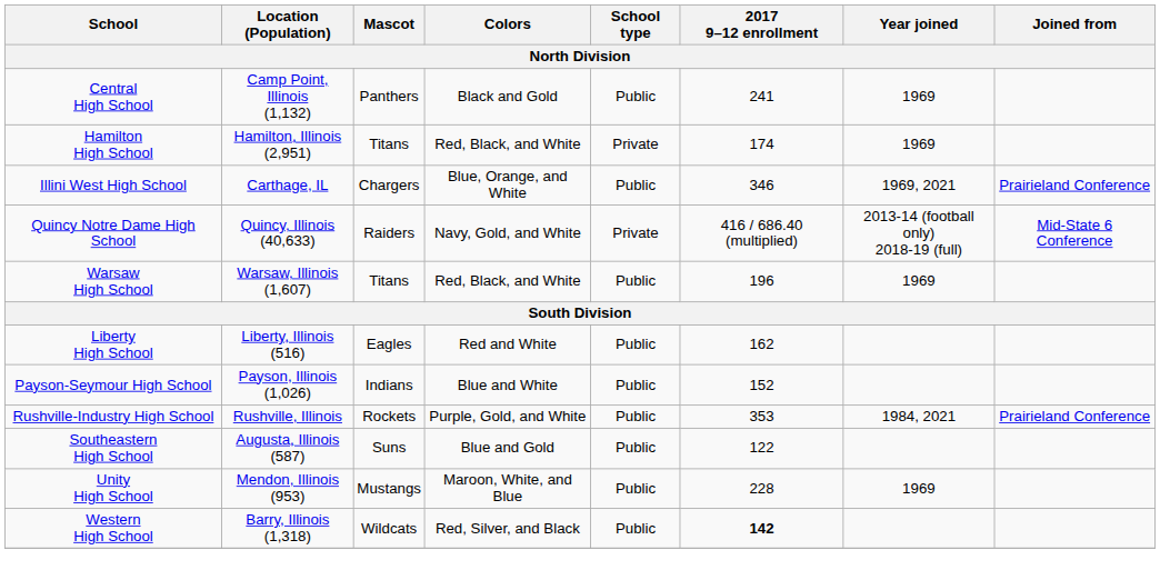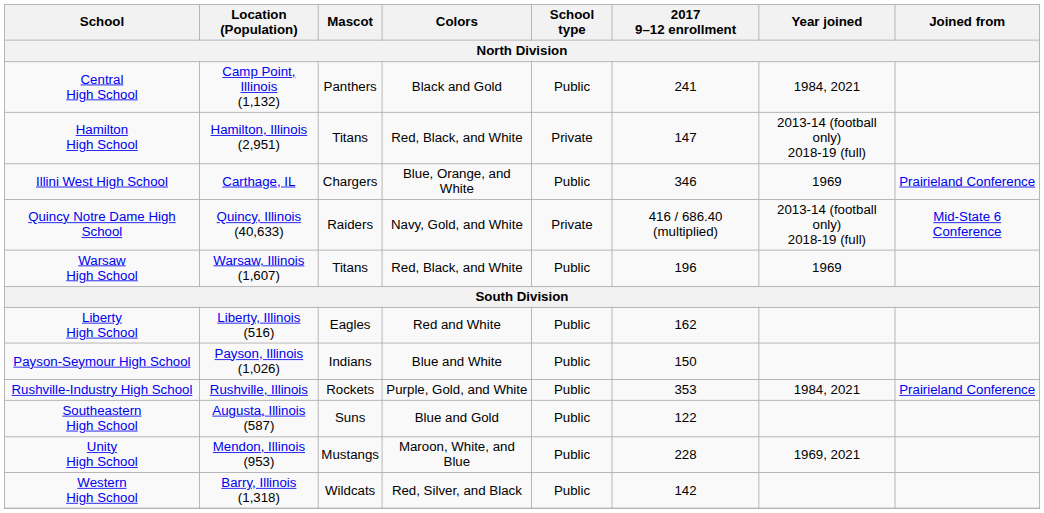Central High School | Year joined: 1969 -> 1984, 2021
Hamilton High School | 2017 9–12 enrollment: 174 -> 147
Hamilton High School | Year joined: 1969 -> 2013-14 (football only) 2018-19 (full)
Illini West High School | Year joined: 1969, 2021 -> 1969
Payson-Seymour High School | 2017 9–12 enrollment: 152 -> 150
Unity High School | Year joined: 1969 -> 1969, 2021
Western High School | 2017 9–12 enrollment: bold -> normal
